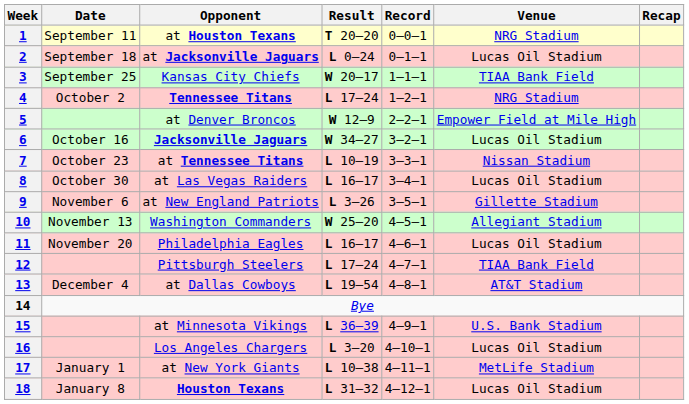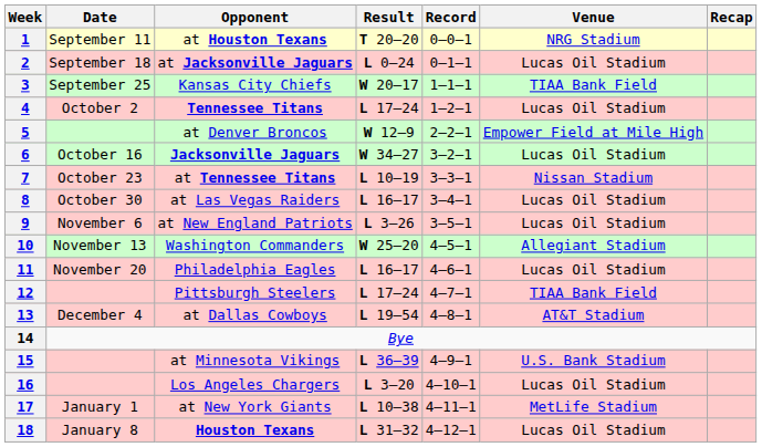4 | Venue: NRG Stadium -> Lucas Oil Stadium
9 | Venue: Gillette Stadium -> Lucas Oil Stadium
